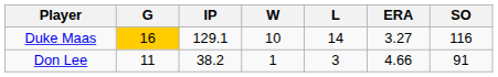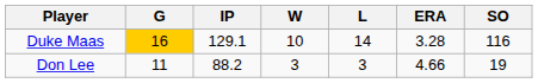Duke Maas | ERA: 3.27 -> 3.28
Don Lee | IP: 38.2 -> 88.2
Don Lee | W: 1 -> 3
Don Lee | SO: 91 -> 19
